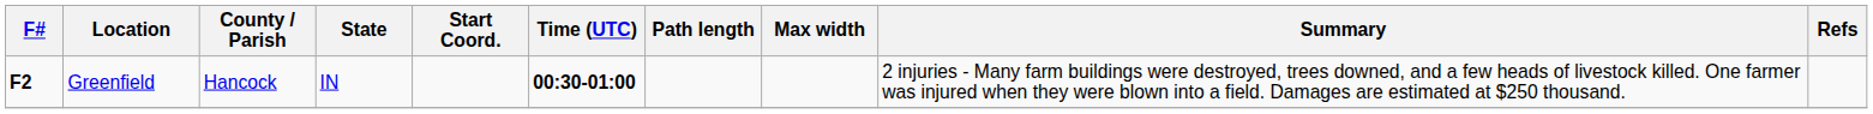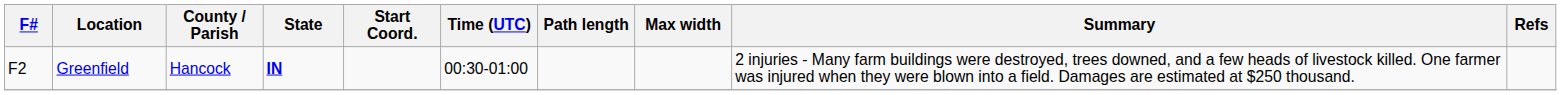Greenfield | F#: bold -> normal
Greenfield | State: normal -> bold
Greenfield | Time (UTC): bold -> normal
